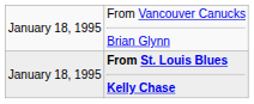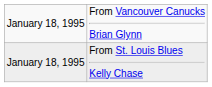row 2 | column 2: bold -> normal
